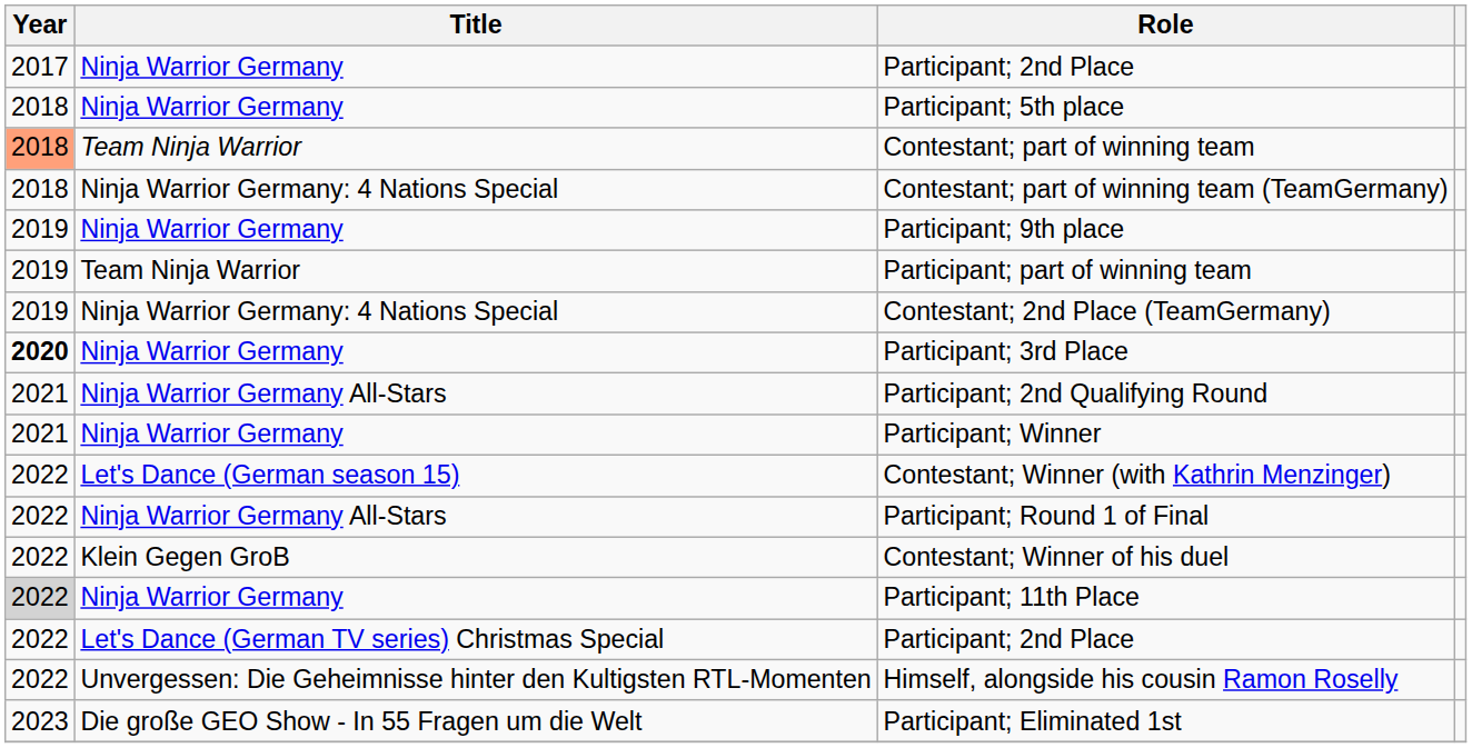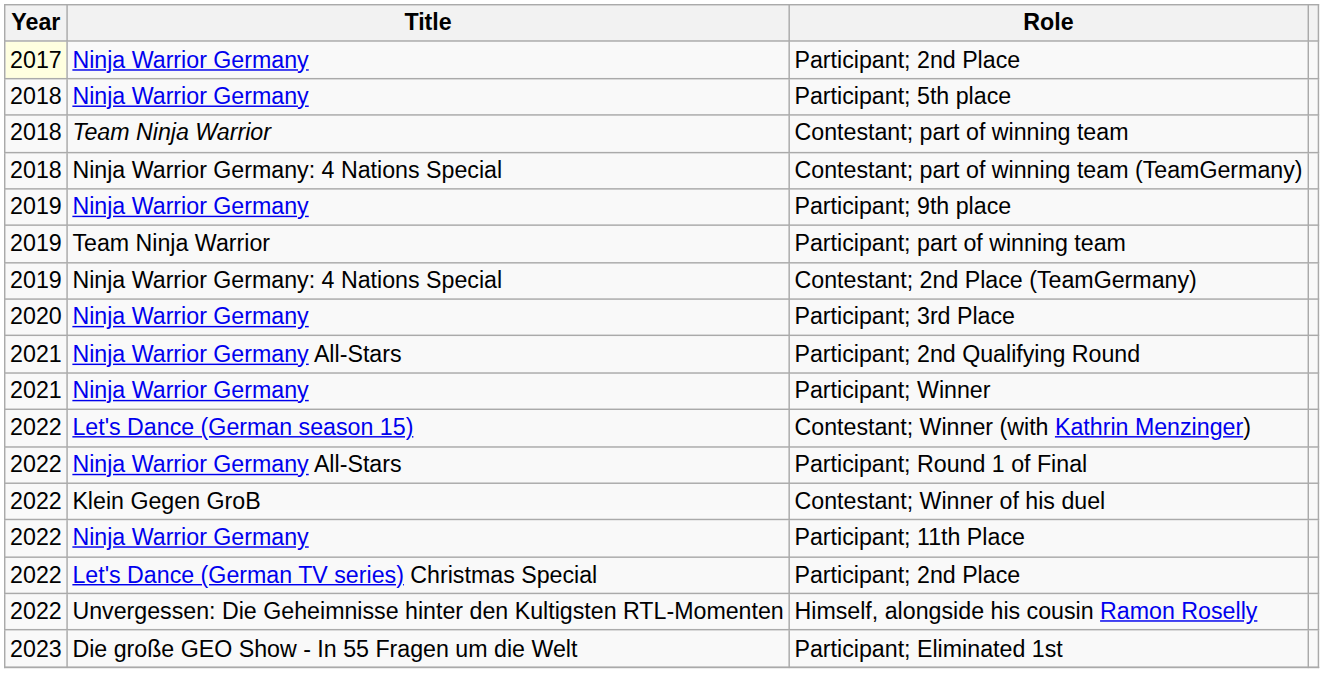Ninja Warrior Germany / Participant; 2nd Place | Year: no background -> lightyellow background
Contestant; part of winning team | Year: lightsalmon background -> no background
Participant; 3rd Place | Year: bold -> normal
Participant; 11th Place | Year: lightgrey background -> no background
